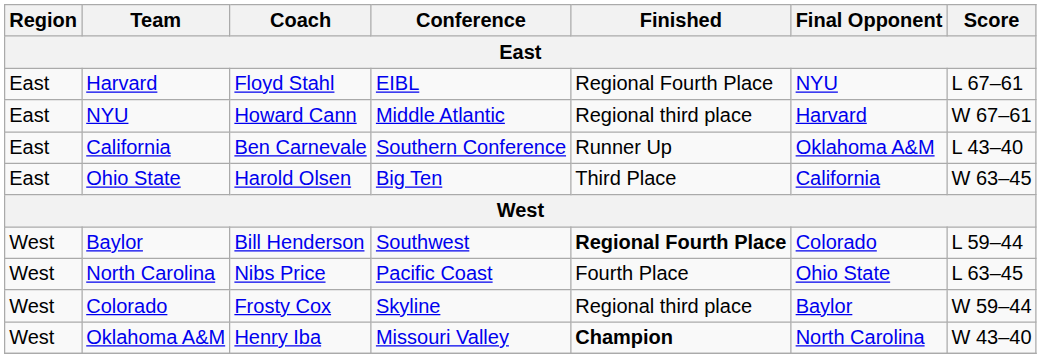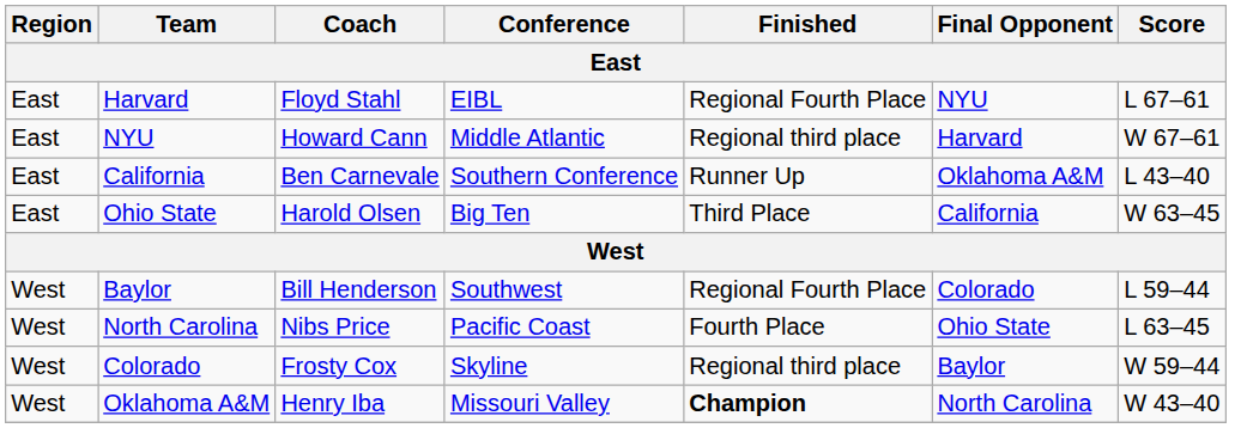row 8 | Finished: bold -> normal
